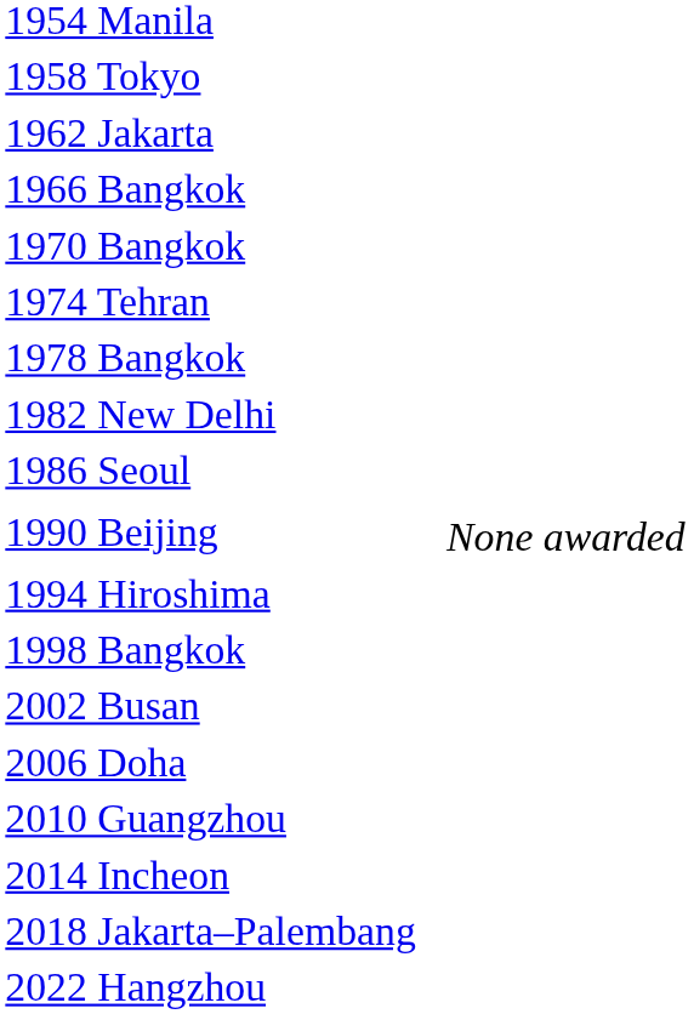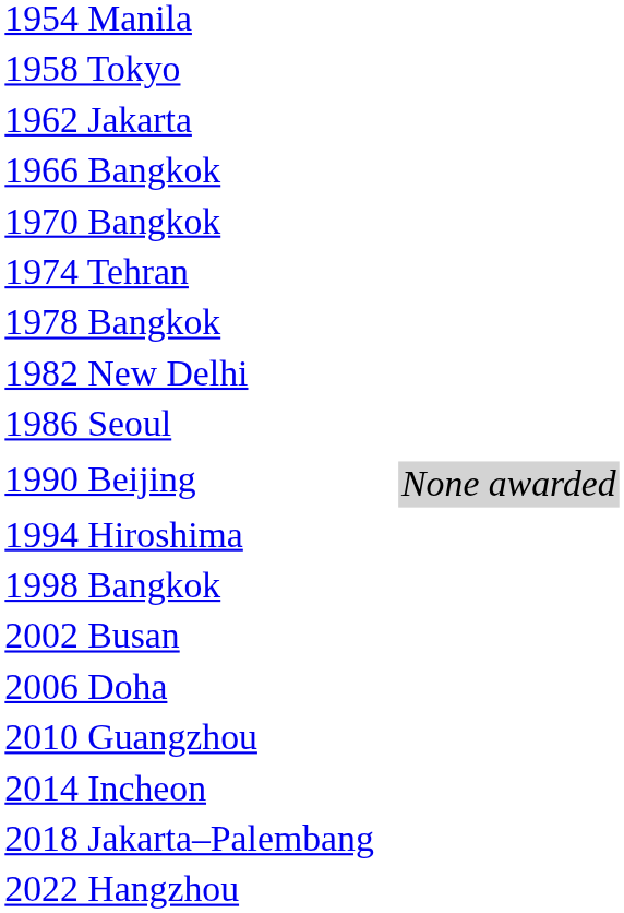1990 Beijing / None awarded | column 2: no background -> lightgrey background
